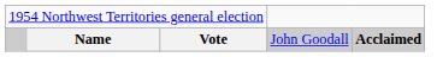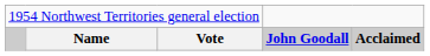Name | column 4: normal -> bold
